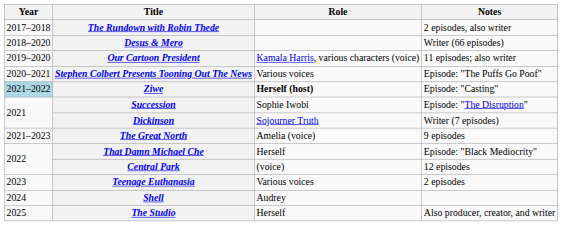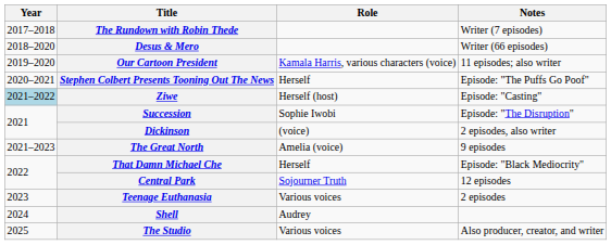The Rundown with Robin Thede | Notes: 2 episodes, also writer -> Writer (7 episodes)
Stephen Colbert Presents Tooning Out The News | Role: Various voices -> Herself
Ziwe | Role: bold -> normal
Dickinson | Role: Sojourner Truth -> (voice)
Dickinson | Notes: Writer (7 episodes) -> 2 episodes, also writer
Central Park | Role: (voice) -> Sojourner Truth
The Studio | Role: Herself -> Various voices
